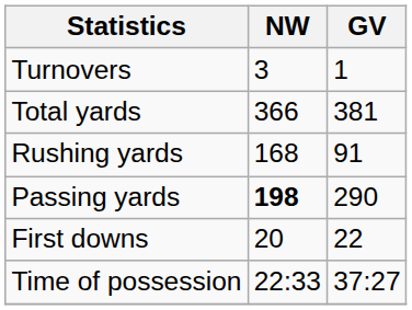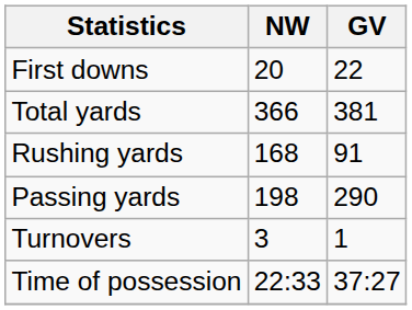rows swapped: First downs <-> Turnovers
Passing yards | NW: bold -> normal
